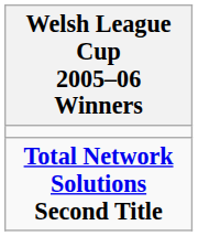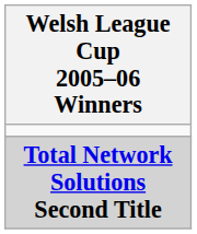row 3 | column 1: no background -> lightgrey background
